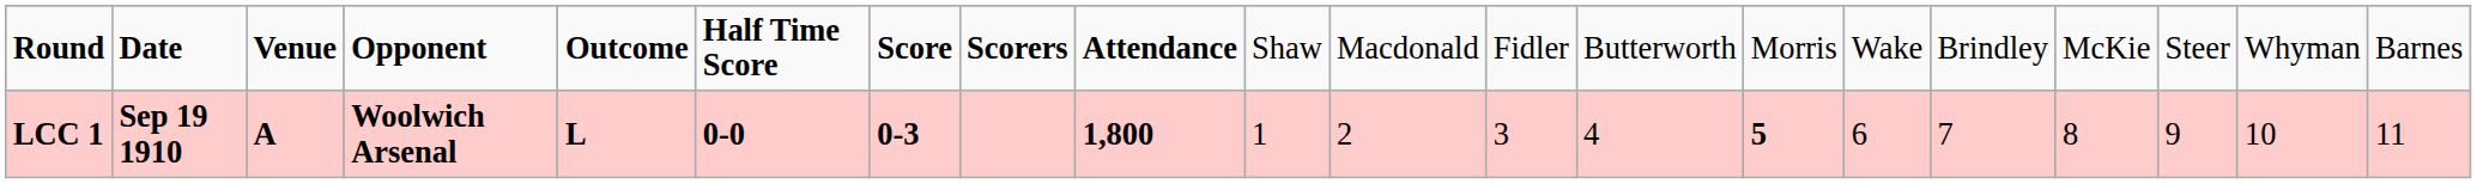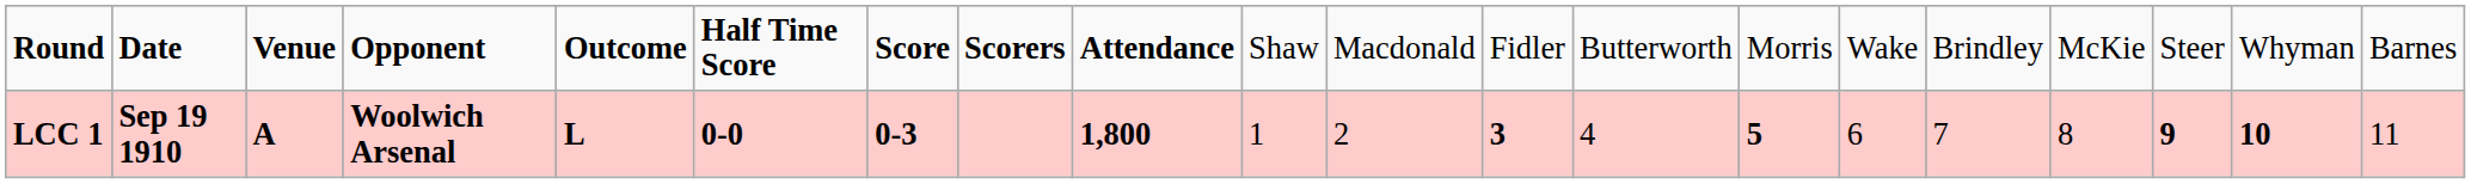LCC 1 | column 12: normal -> bold
LCC 1 | column 18: normal -> bold
LCC 1 | column 19: normal -> bold
